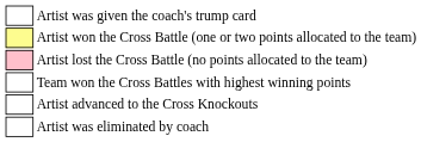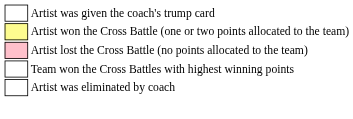- row: Artist advanced to the Cross Knockouts
